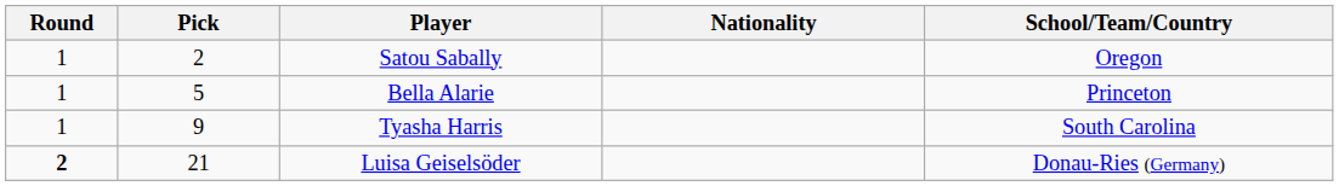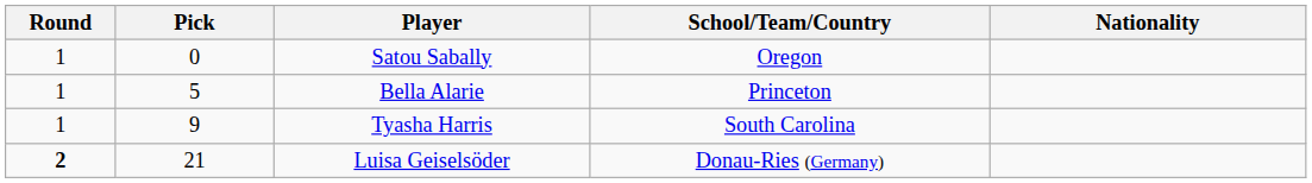columns swapped: Nationality <-> School/Team/Country
Satou Sabally | Pick: 2 -> 0
